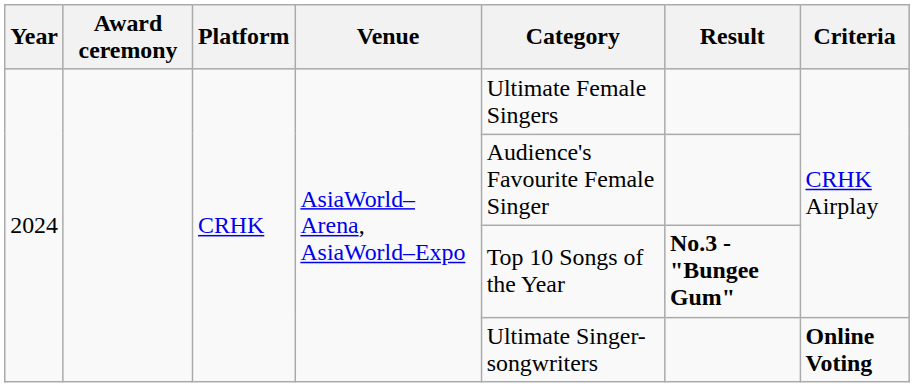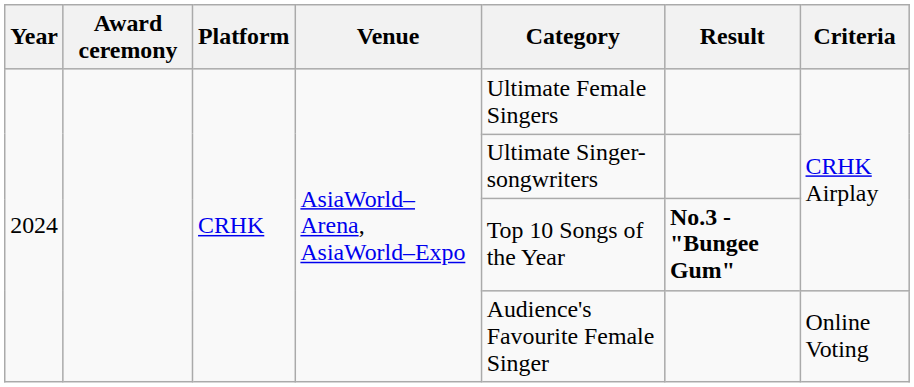row 3 | Category: Audience's Favourite Female Singer -> Ultimate Singer-songwriters
row 5 | Category: Ultimate Singer-songwriters -> Audience's Favourite Female Singer
row 5 | Criteria: bold -> normal
